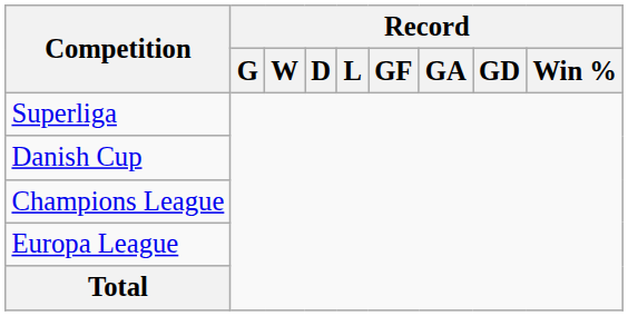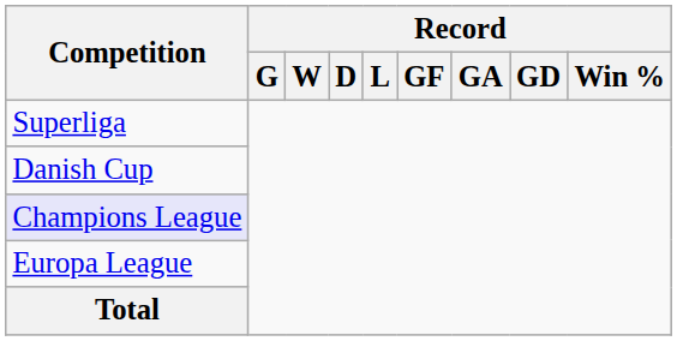Champions League | Competition: no background -> lavender background
